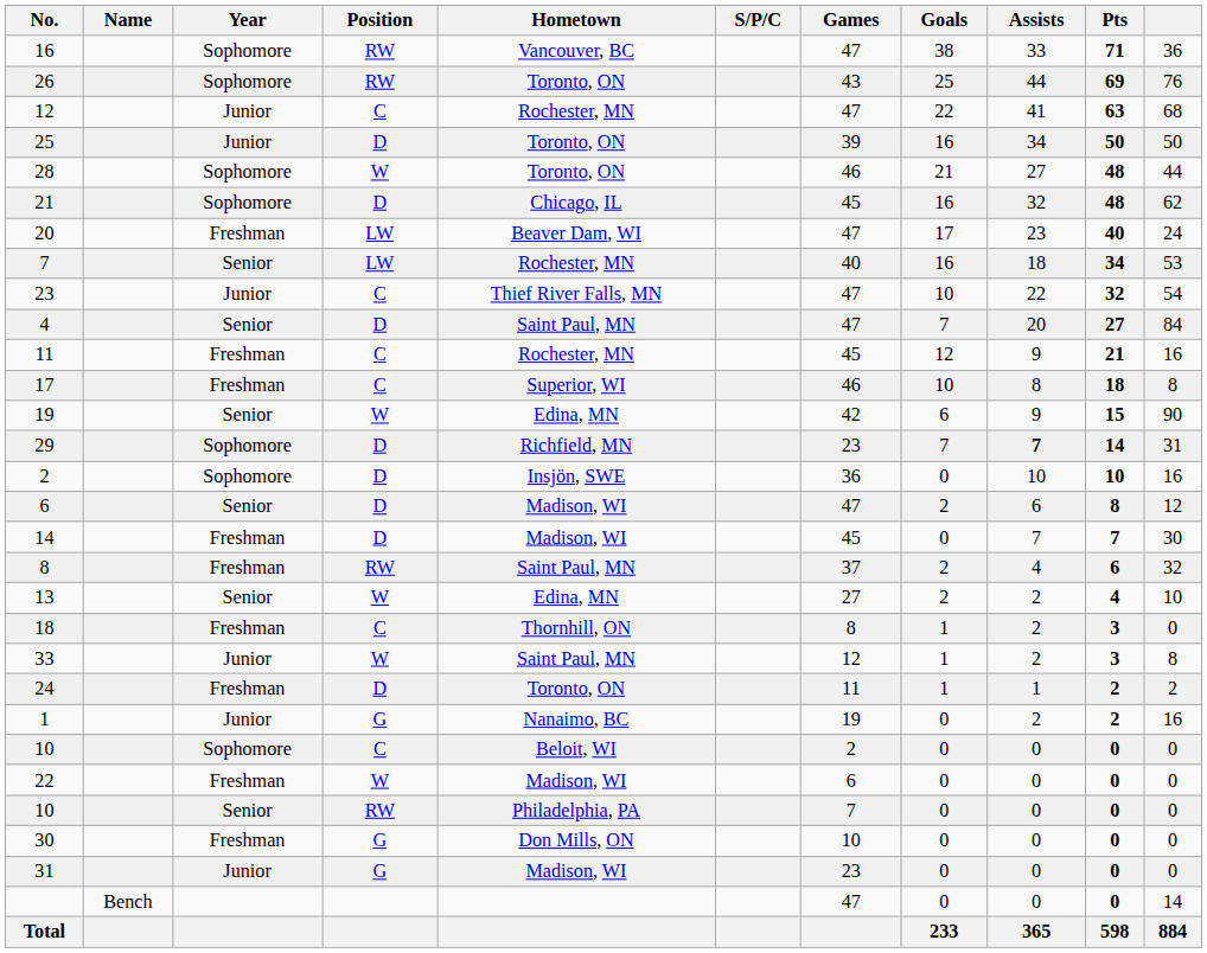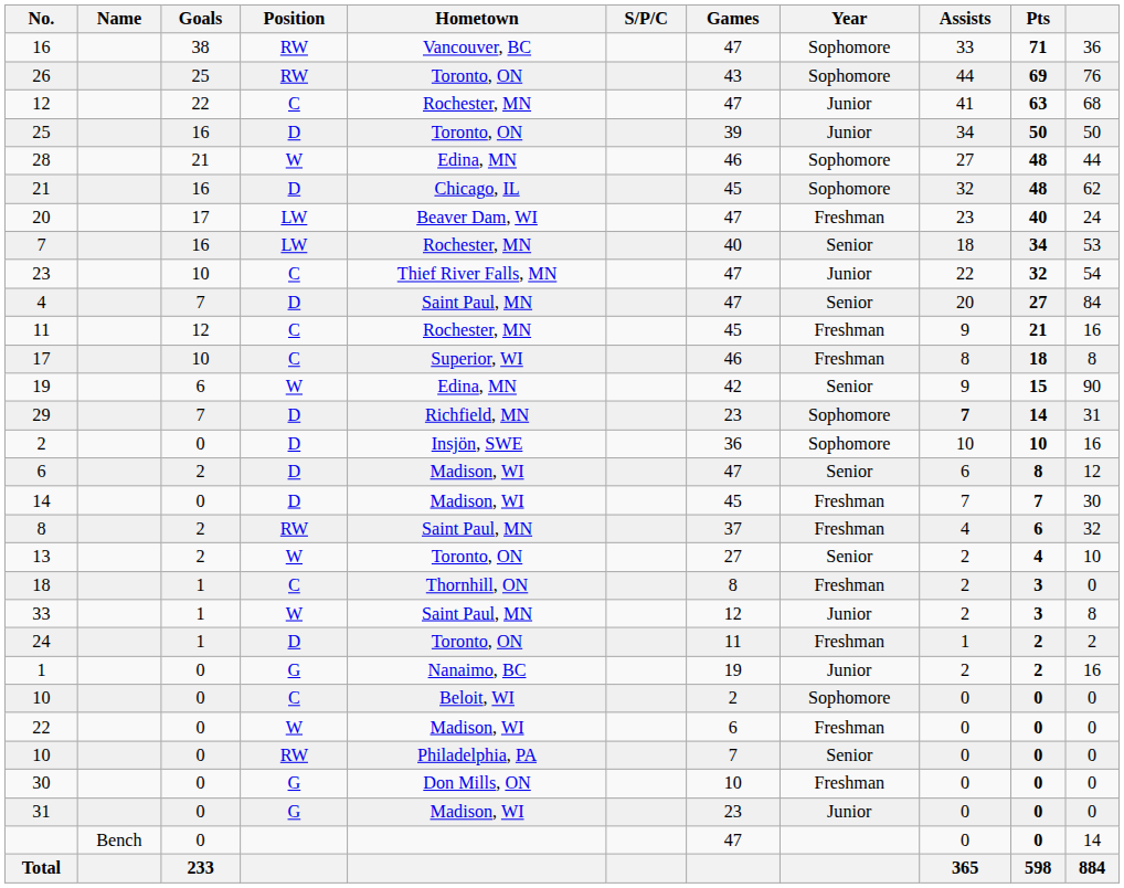columns swapped: Year <-> Goals
28 | Hometown: Toronto, ON -> Edina, MN
13 | Hometown: Edina, MN -> Toronto, ON
